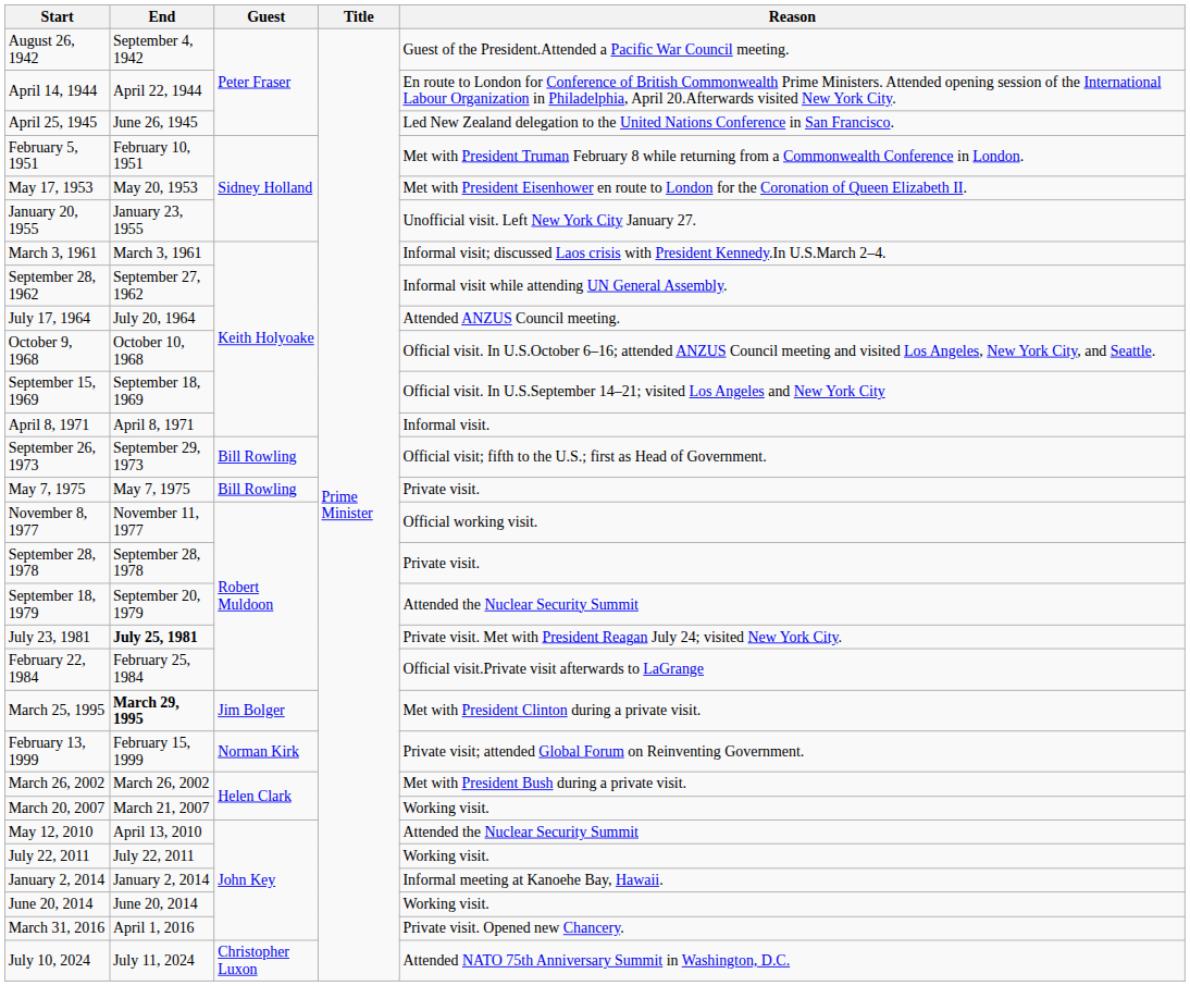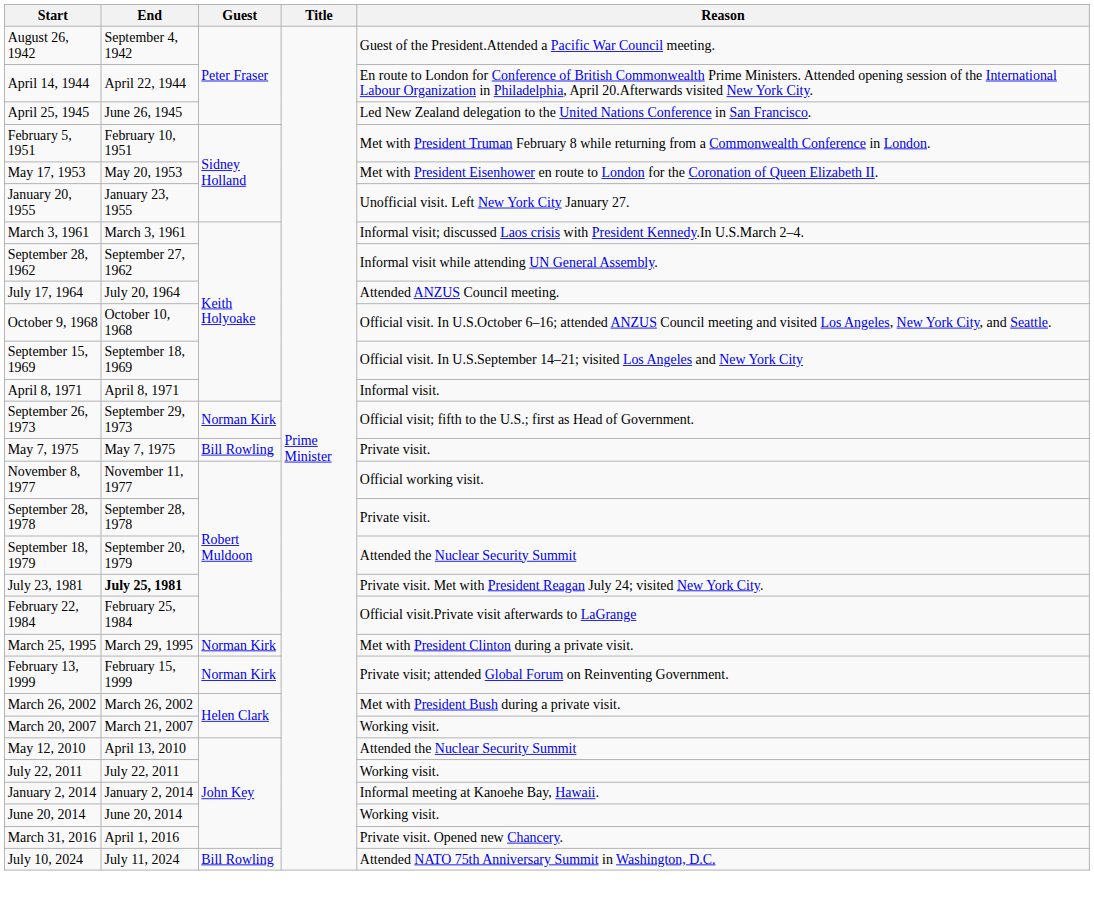September 26, 1973 | Guest: Bill Rowling -> Norman Kirk
March 25, 1995 | End: bold -> normal
March 25, 1995 | Guest: Jim Bolger -> Norman Kirk
July 10, 2024 | Guest: Christopher Luxon -> Bill Rowling
